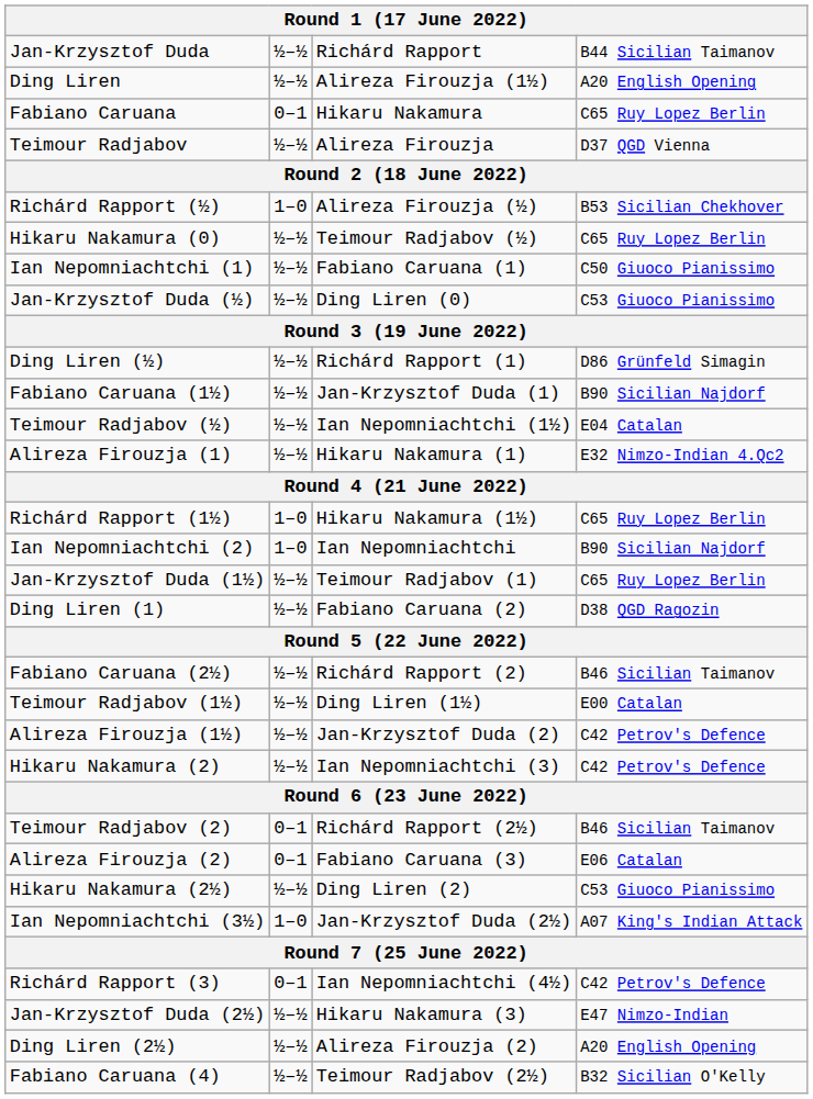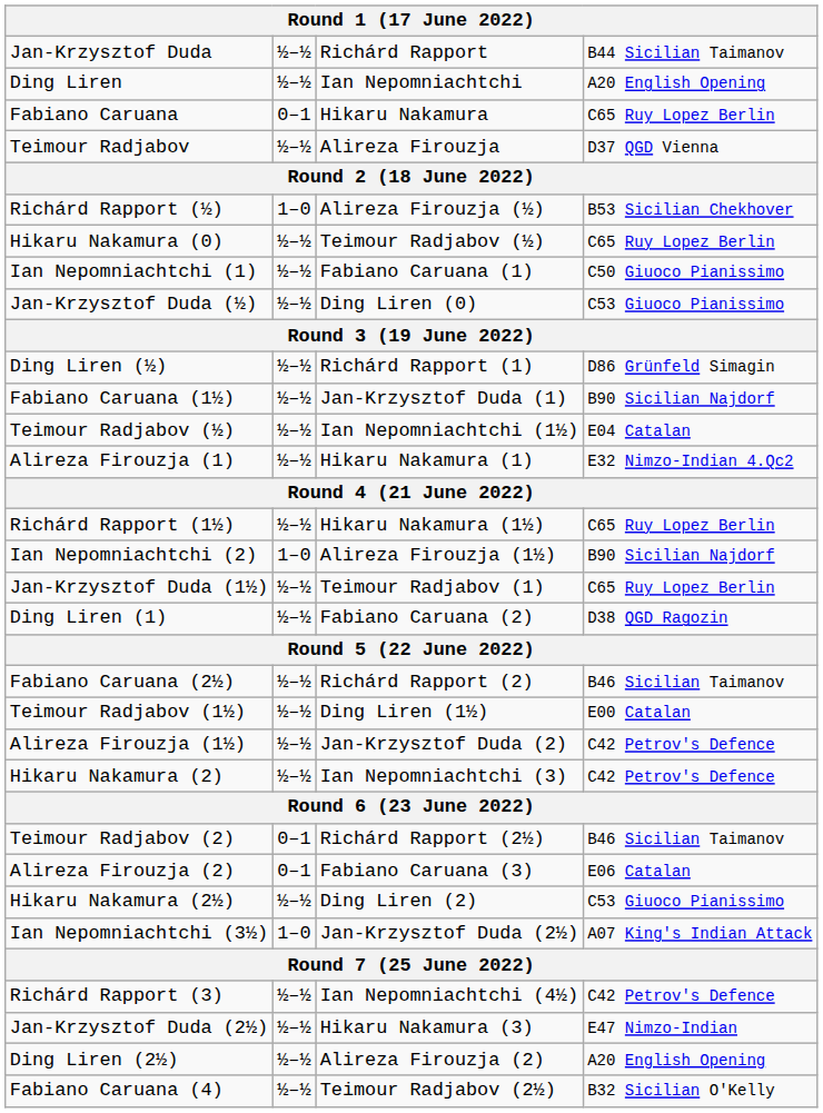Ding Liren | column 3: Alireza Firouzja (1½) -> Ian Nepomniachtchi
Richárd Rapport (1½) | column 2: 1–0 -> ½–½
Ian Nepomniachtchi (2) | column 3: Ian Nepomniachtchi -> Alireza Firouzja (1½)
Richárd Rapport (3) | column 2: 0–1 -> ½–½
